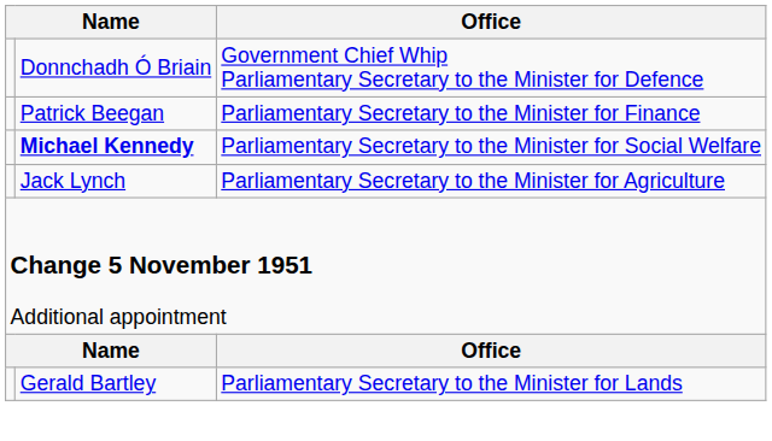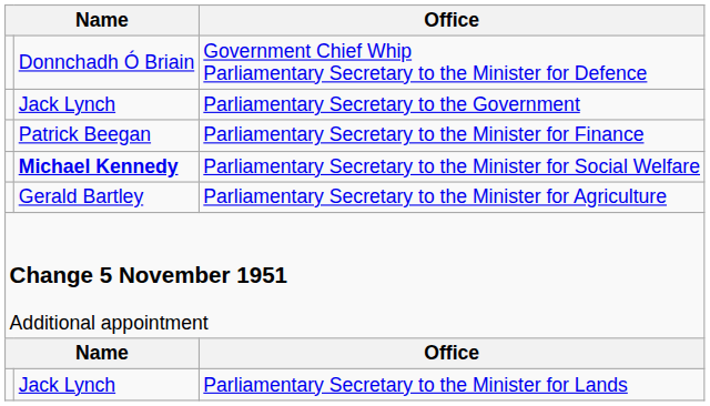+ row: Jack Lynch | Parliamentary Secretary to the Government
Parliamentary Secretary to the Minister for Agriculture | column 2: Jack Lynch -> Gerald Bartley
Parliamentary Secretary to the Minister for Lands | column 2: Gerald Bartley -> Jack Lynch
